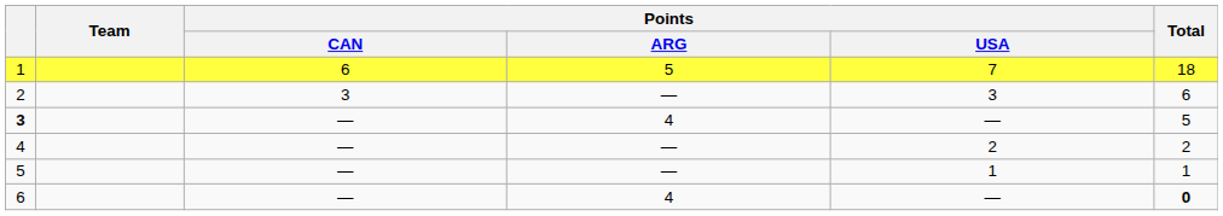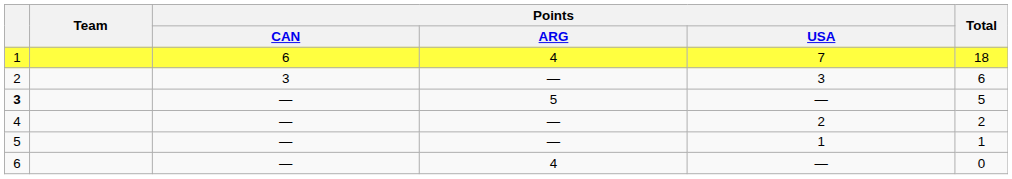row 3 | Points / ARG: 5 -> 4
row 5 | Points / ARG: 4 -> 5
row 8 | Total: bold -> normal
